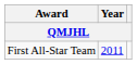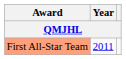row 3 | Award: no background -> lightsalmon background
